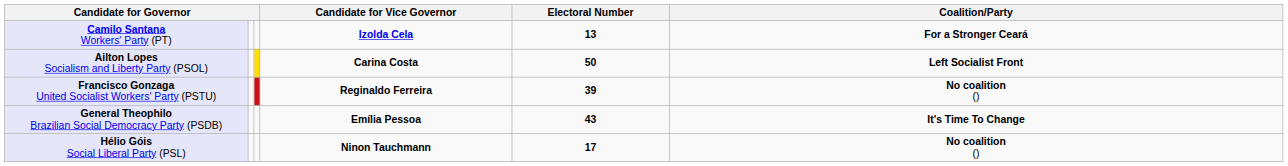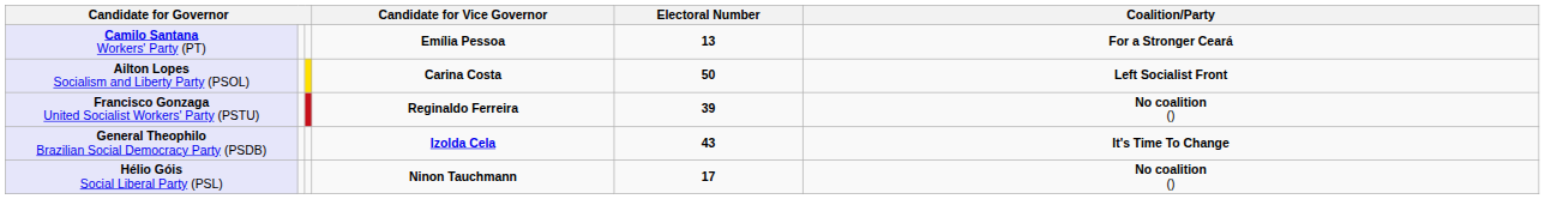Camilo Santana Workers' Party (PT) | Candidate for Vice Governor: Izolda Cela -> Emília Pessoa
General Theophilo Brazilian Social Democracy Party (PSDB) | Candidate for Vice Governor: Emília Pessoa -> Izolda Cela
